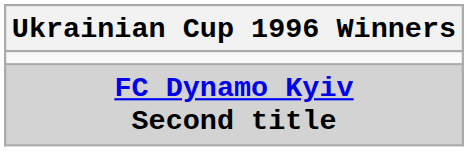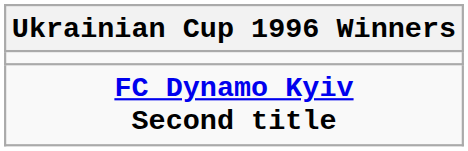row 3 | column 1: lightgrey background -> no background
